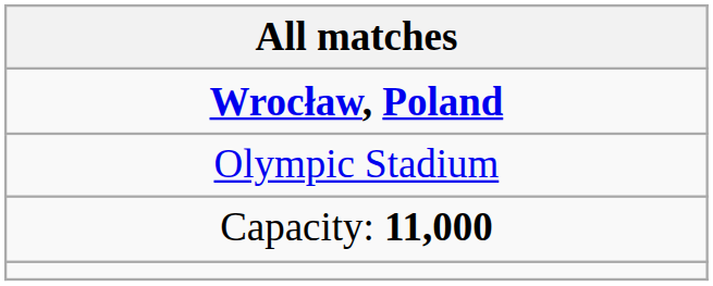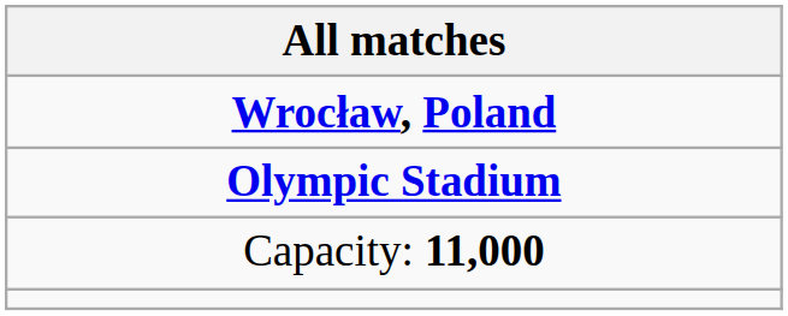row 3 | column 1: normal -> bold
